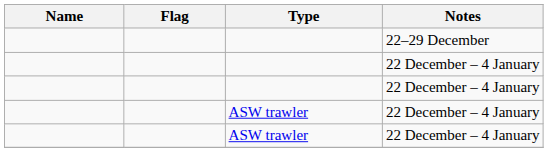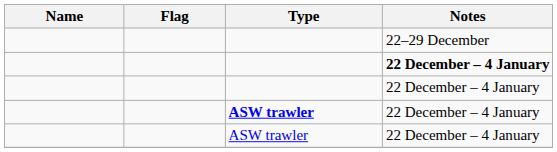row 3 | Notes: normal -> bold
row 5 | Type: normal -> bold
